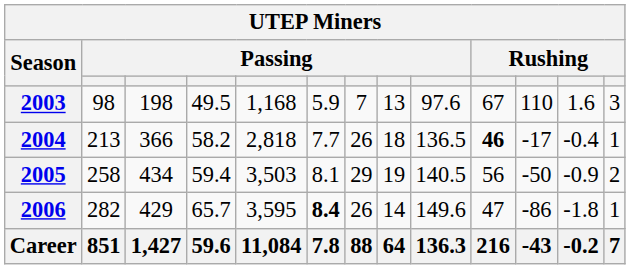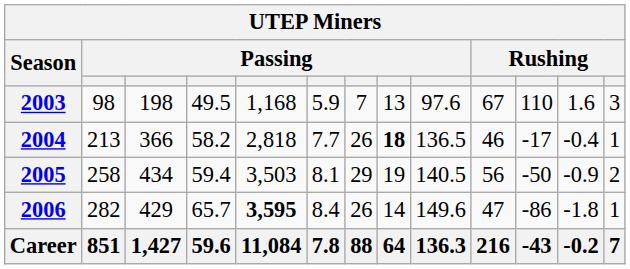2004 | column 8: normal -> bold
2004 | column 10: bold -> normal
2006 | column 5: normal -> bold
2006 | column 6: bold -> normal
